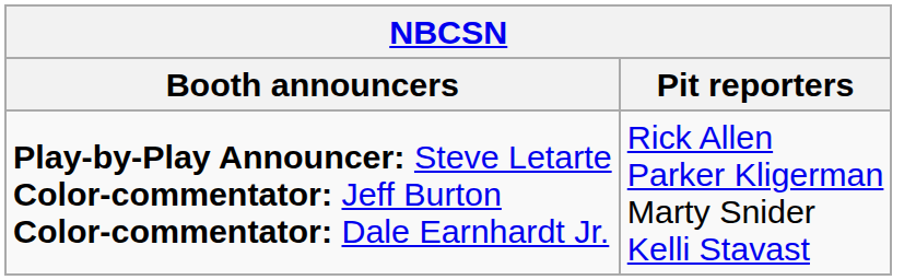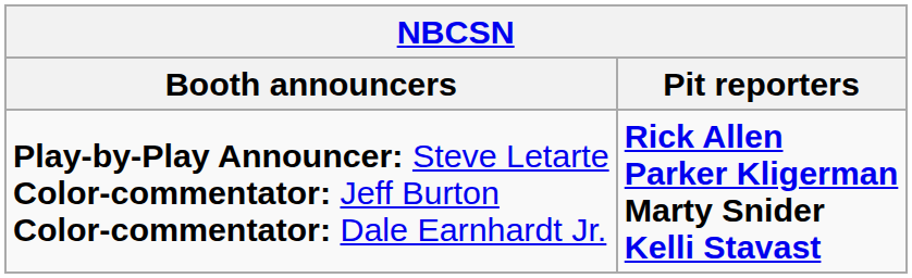row 3 | Pit reporters: normal -> bold
